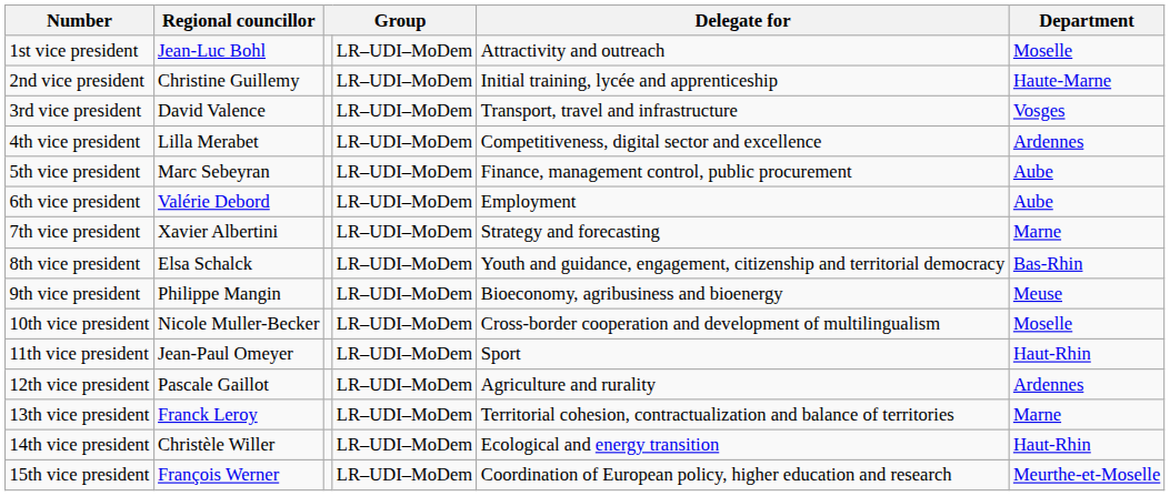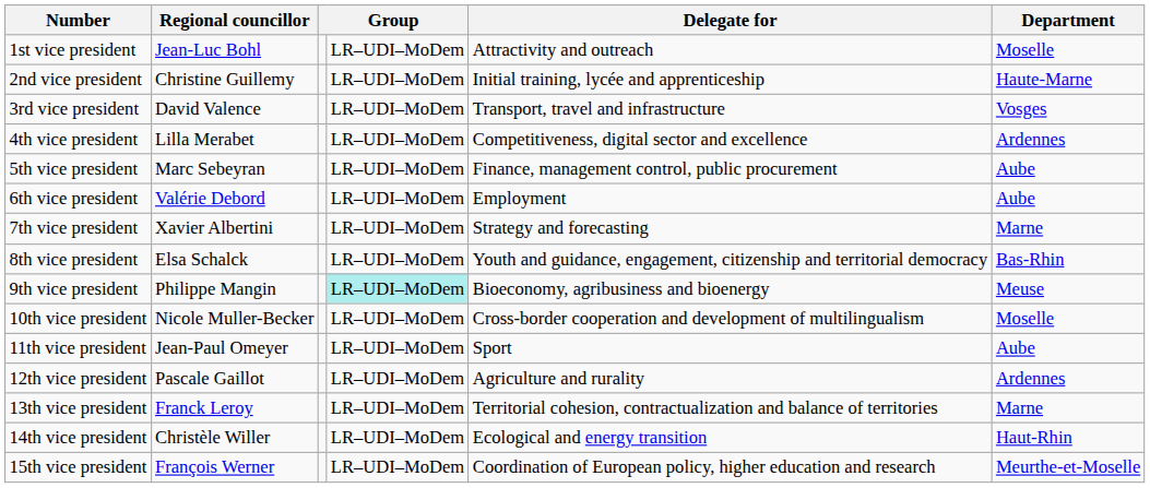9th vice president | column 4: no background -> paleturquoise background
11th vice president | Department: Haut-Rhin -> Aube
